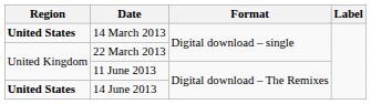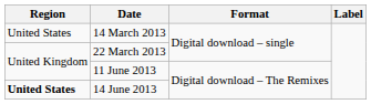14 March 2013 | Region: bold -> normal
